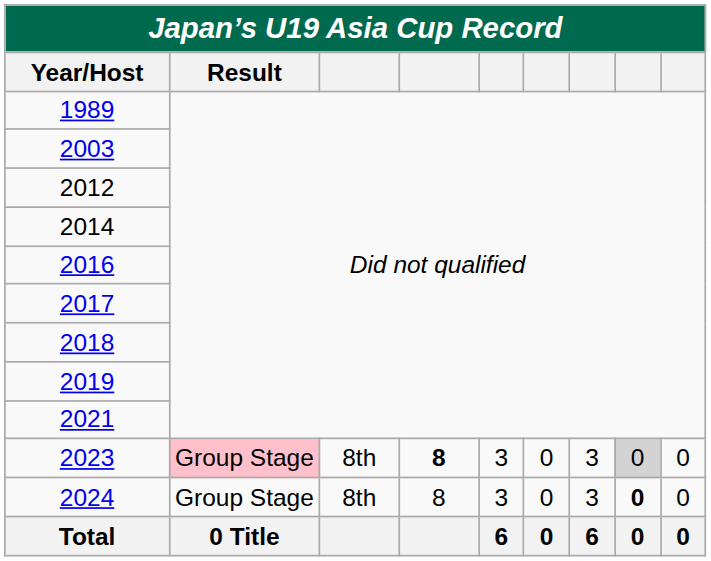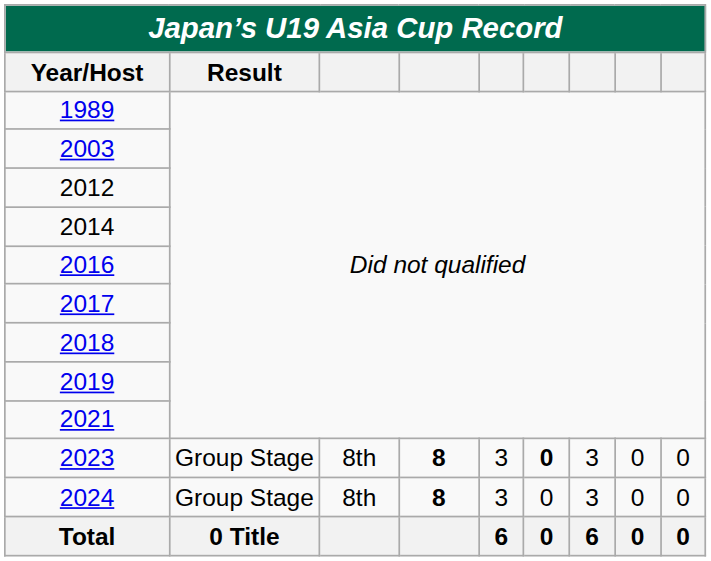2023 | Result: pink background -> no background
2023 | column 6: normal -> bold
2023 | column 8: lightgrey background -> no background
2024 | column 4: normal -> bold
2024 | column 8: bold -> normal
